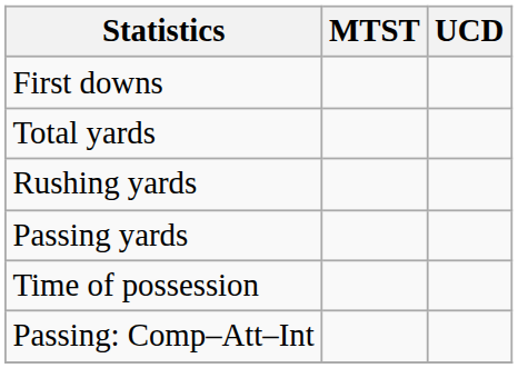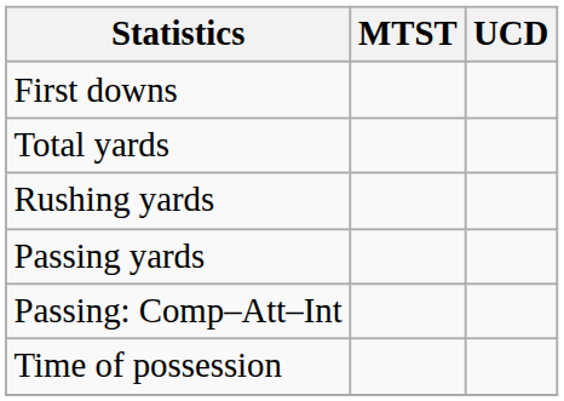rows swapped: Passing: Comp–Att–Int <-> Time of possession
